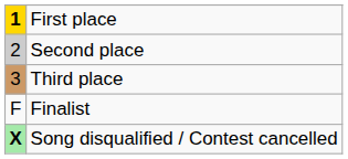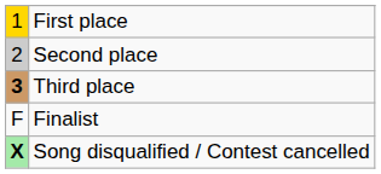First place | column 1: bold -> normal
Third place | column 1: normal -> bold
